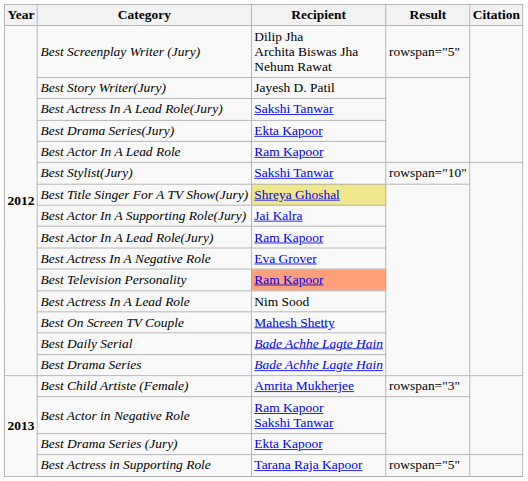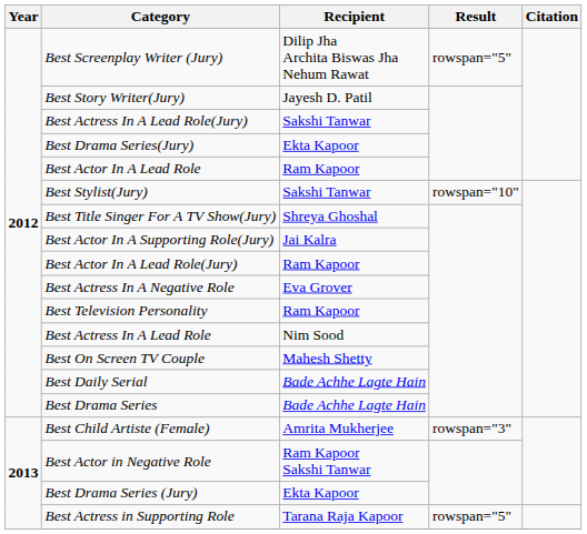Best Title Singer For A TV Show(Jury) | Recipient: khaki background -> no background
Best Television Personality | Recipient: lightsalmon background -> no background
